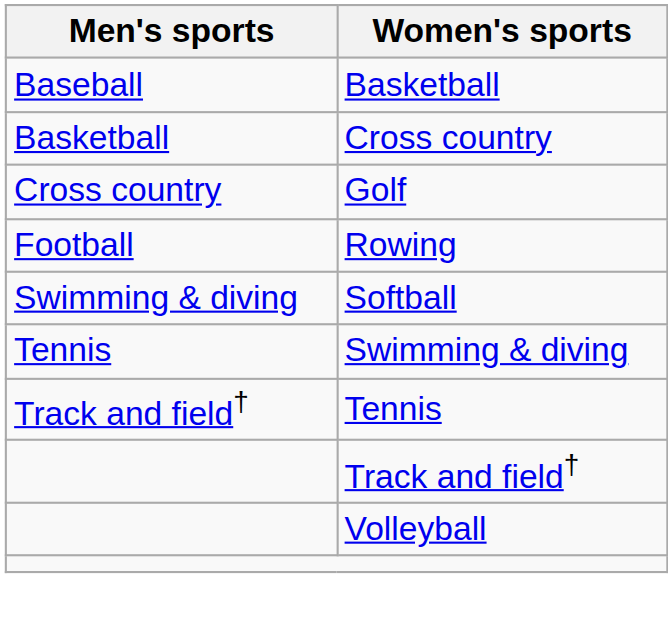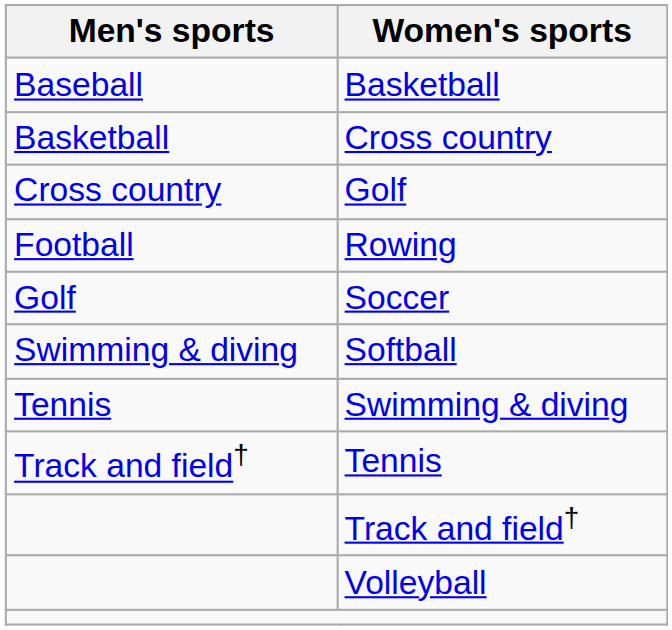+ row: Golf | Soccer
